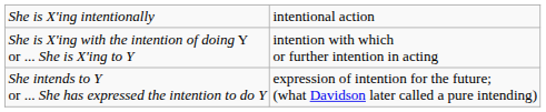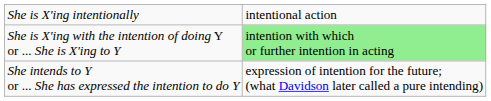row 2 | column 2: no background -> lightgreen background
